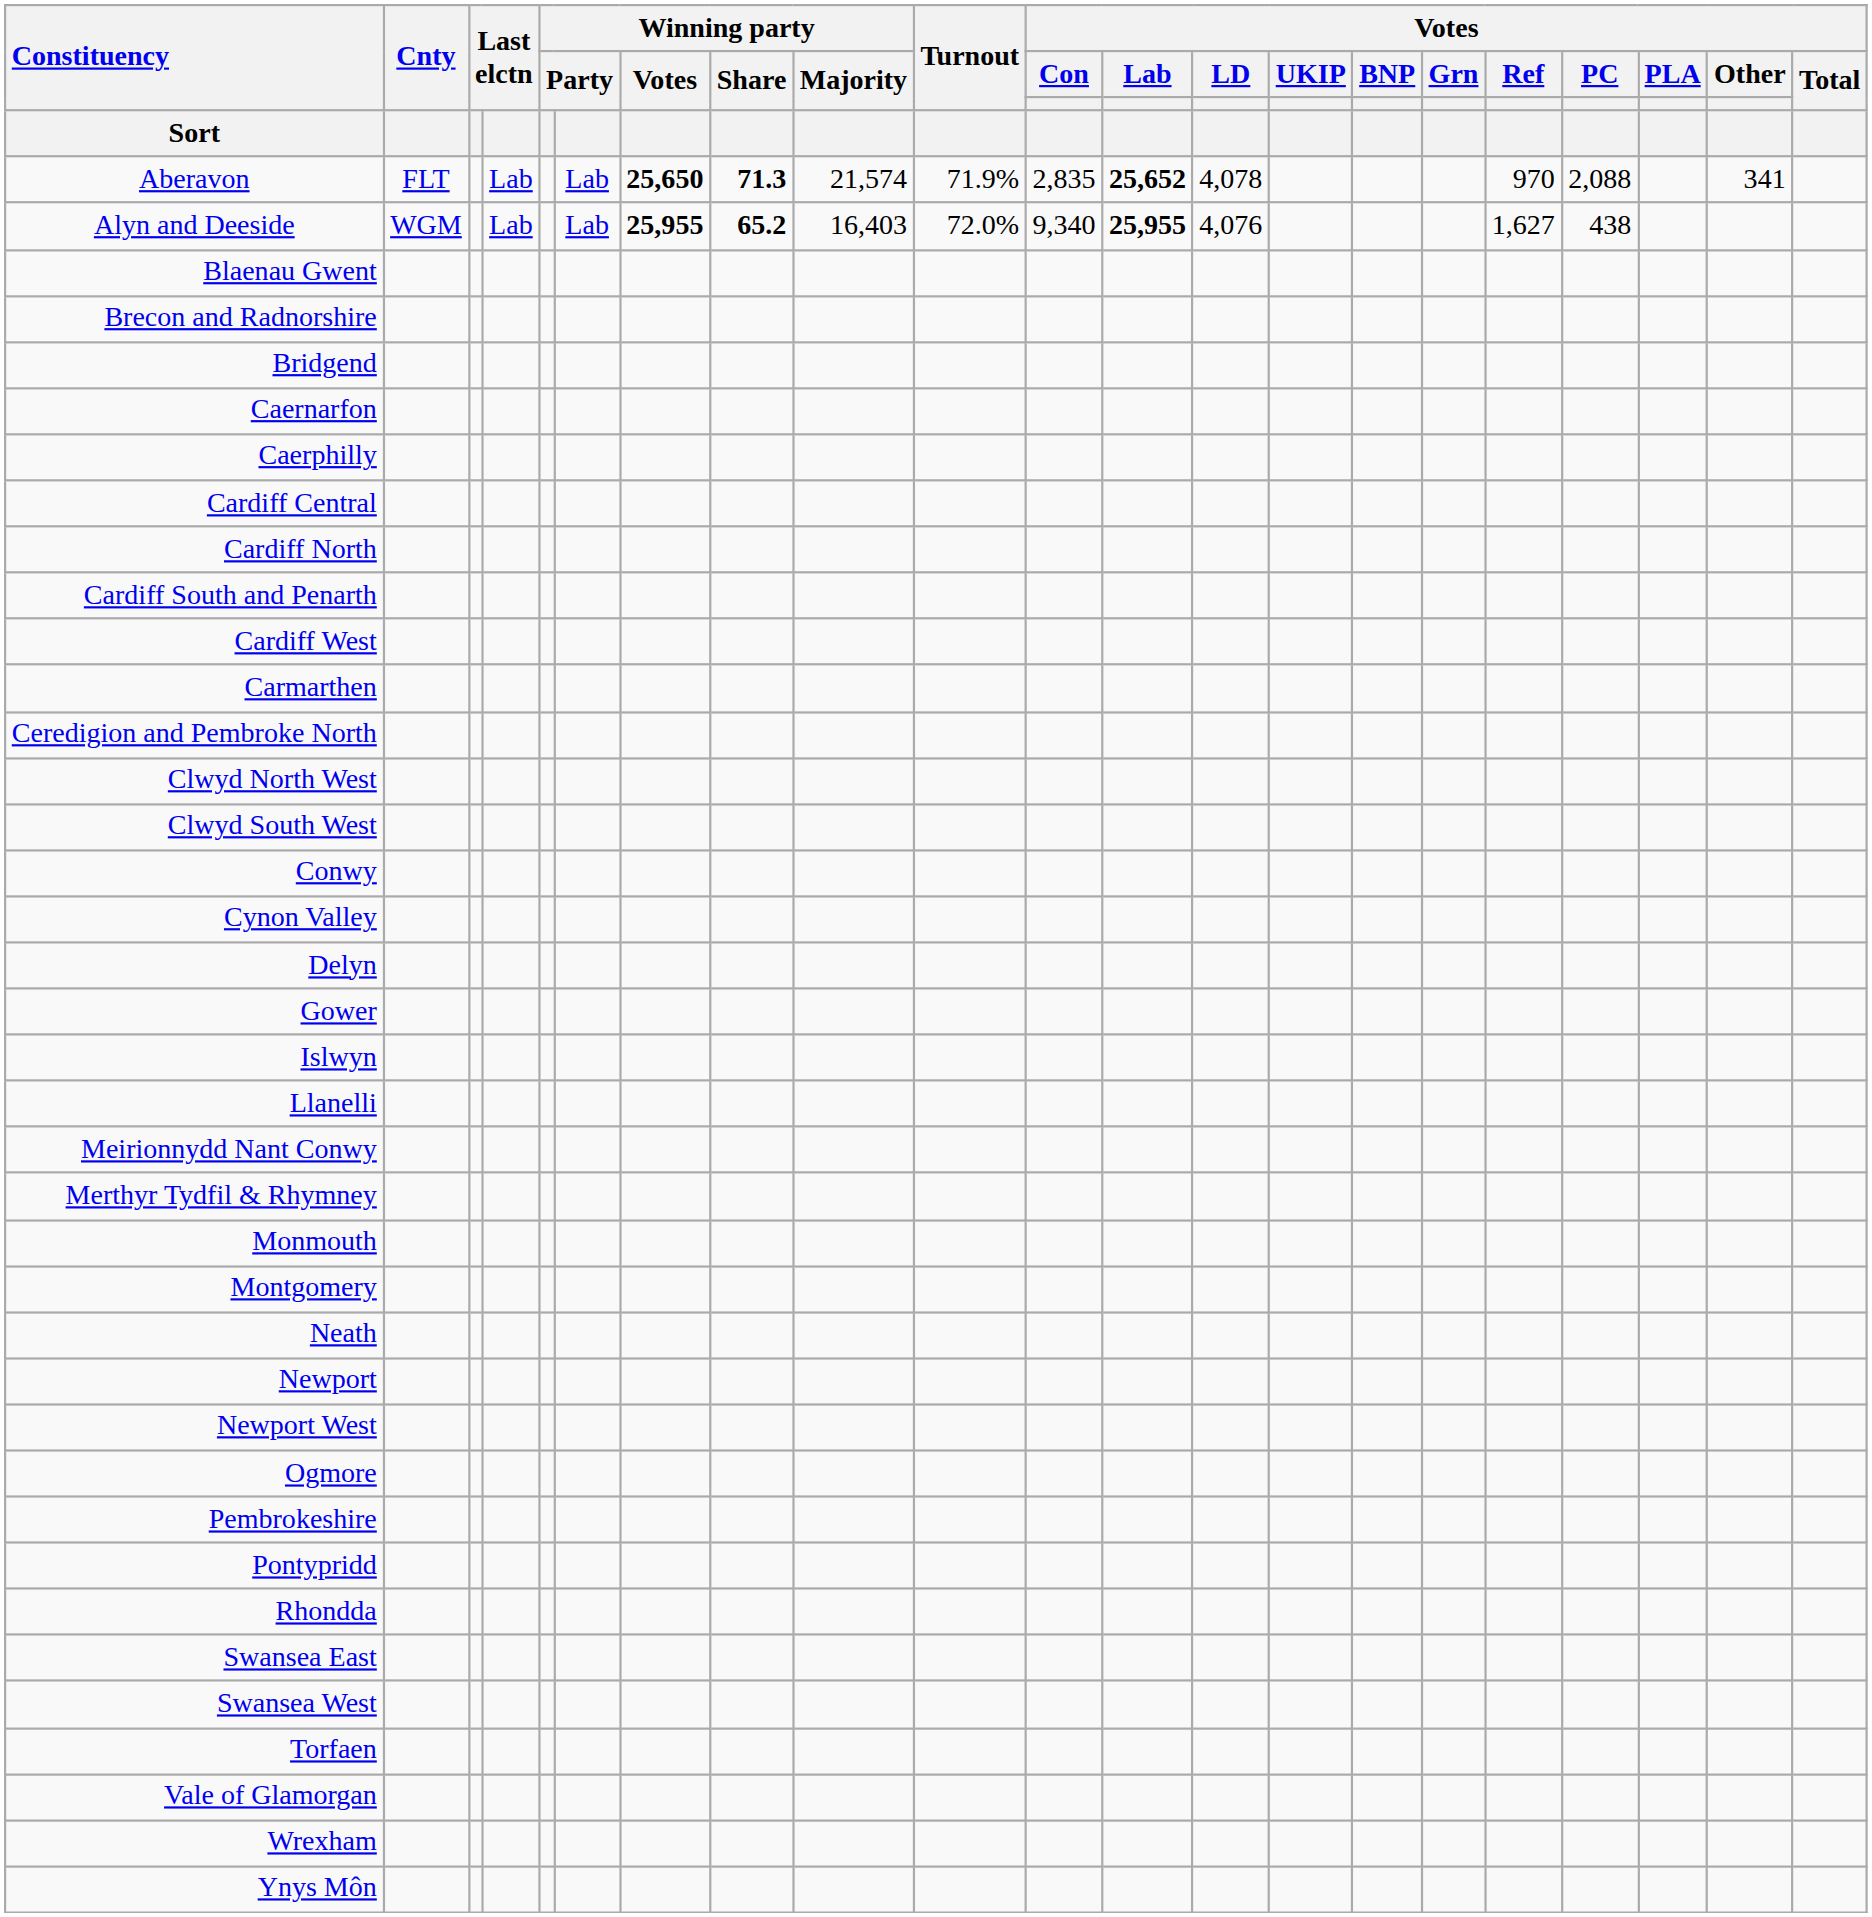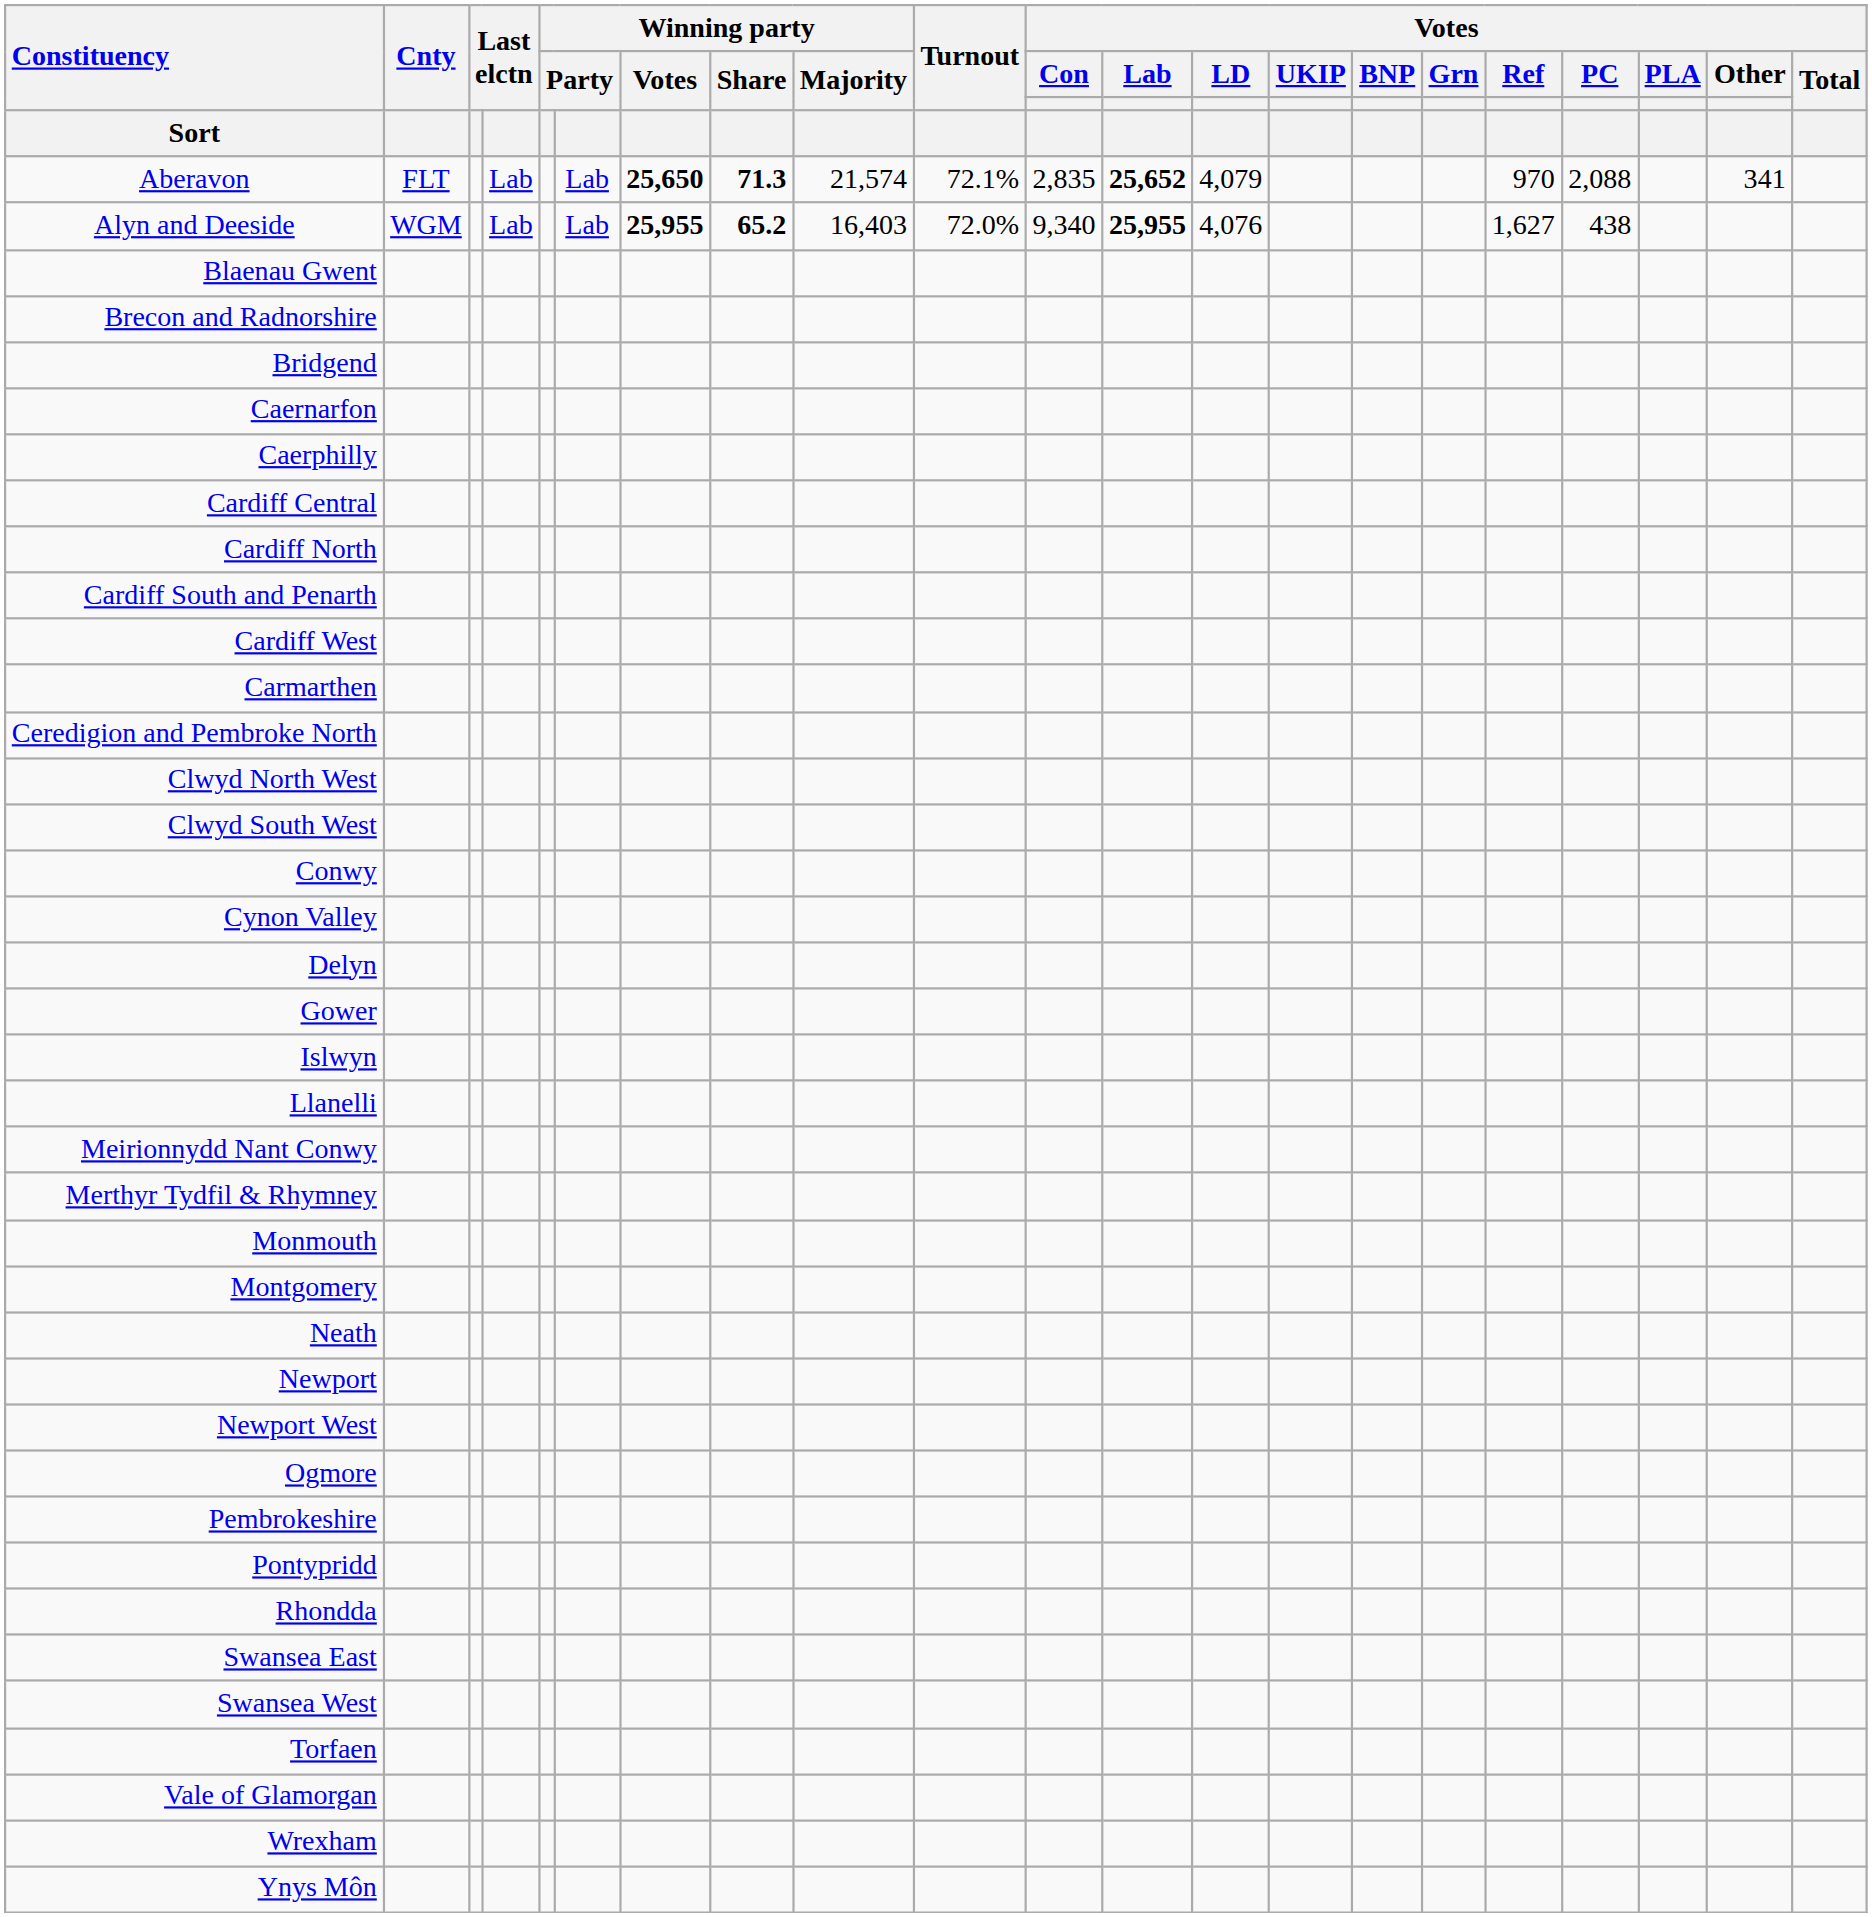Aberavon | Turnout: 71.9% -> 72.1%
Aberavon | Votes / LD: 4,078 -> 4,079
